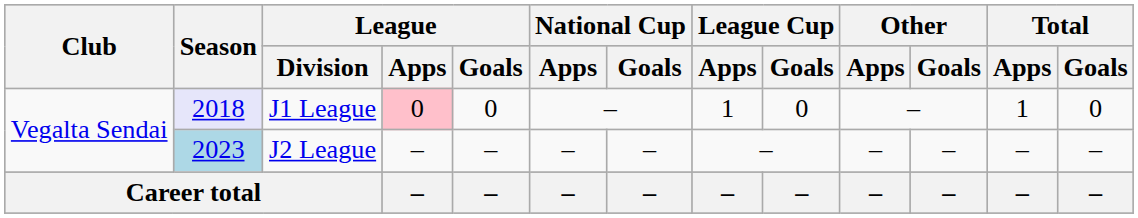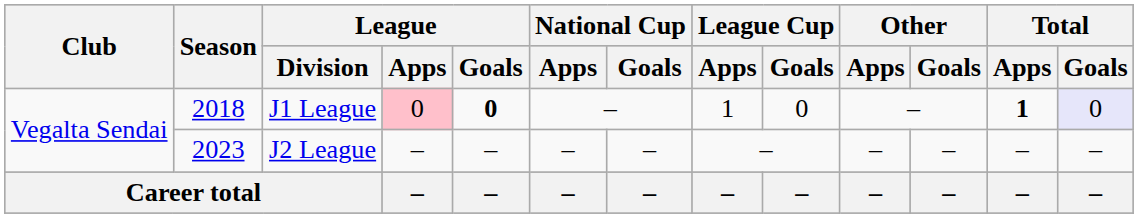J1 League | Season: lavender background -> no background
J1 League | League / Goals: normal -> bold
J1 League | Total / Apps: normal -> bold
J1 League | Total / Goals: no background -> lavender background
J2 League | Season: lightblue background -> no background
